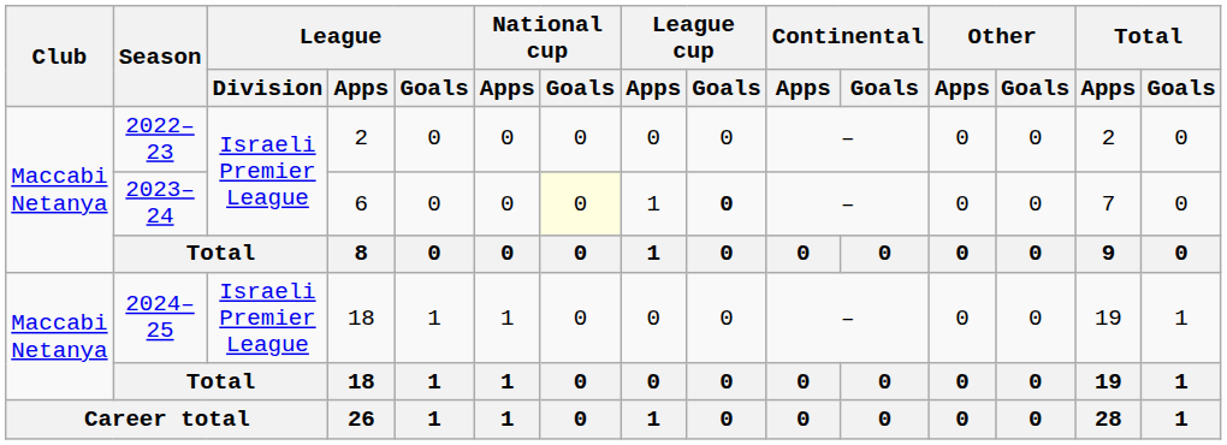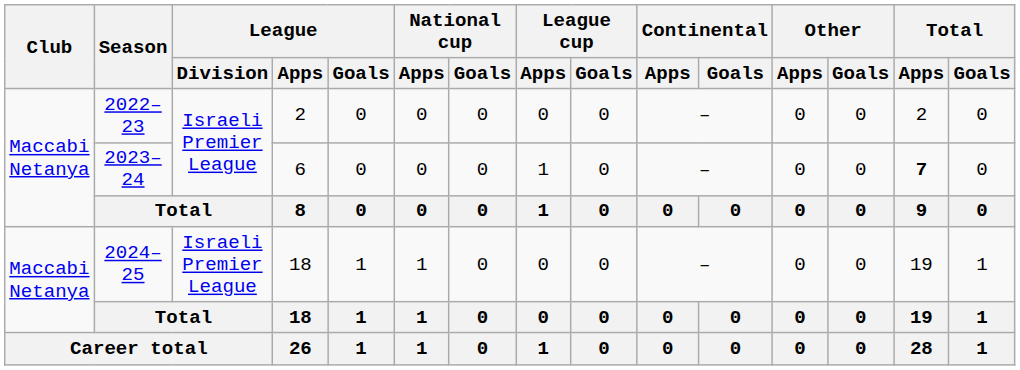2023–24 | National cup / Goals: lightyellow background -> no background
2023–24 | League cup / Goals: bold -> normal
2023–24 | Total / Apps: normal -> bold
